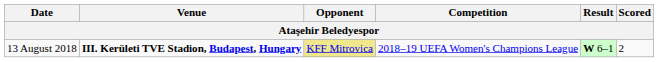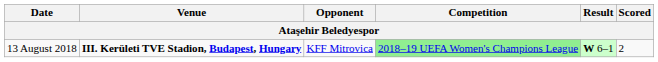13 August 2018 | Opponent: khaki background -> no background
13 August 2018 | Competition: no background -> lightgreen background
